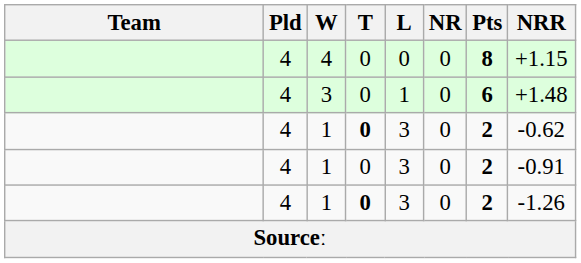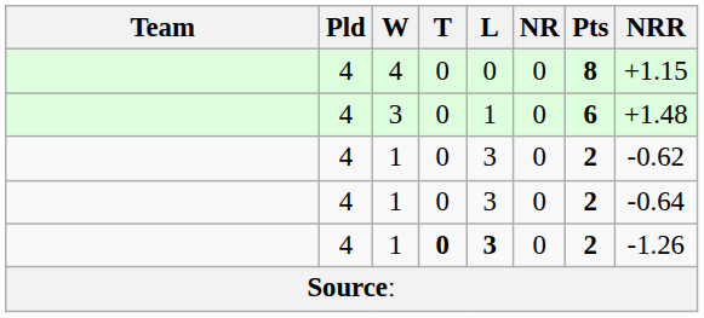row 4 | T: bold -> normal
row 5 | NRR: -0.91 -> -0.64
row 6 | L: normal -> bold
